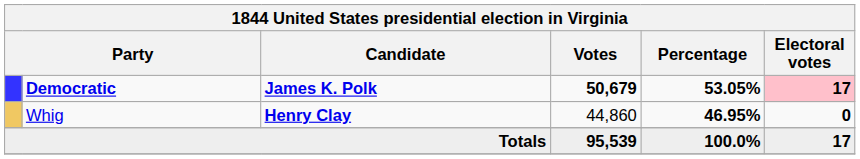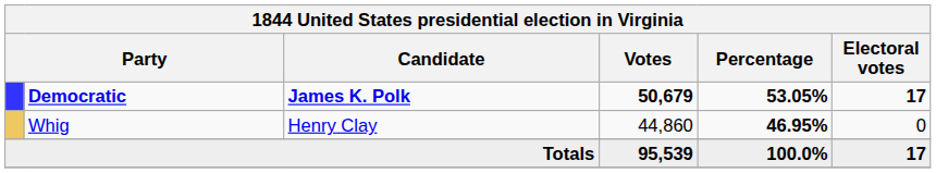Democratic | Electoral votes: pink background -> no background
Whig | Candidate: bold -> normal
Whig | Electoral votes: bold -> normal
